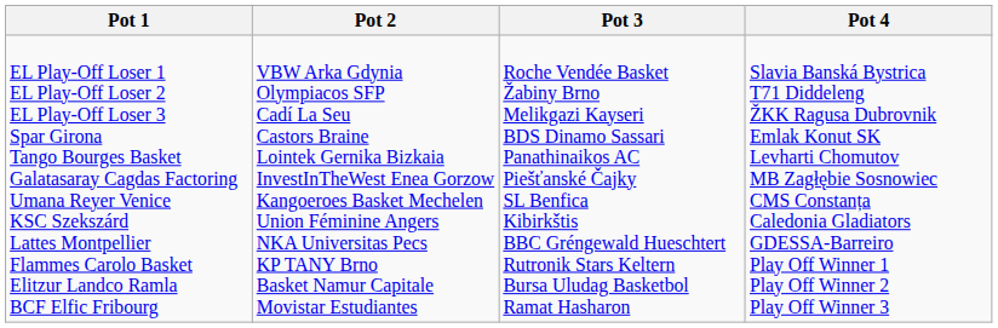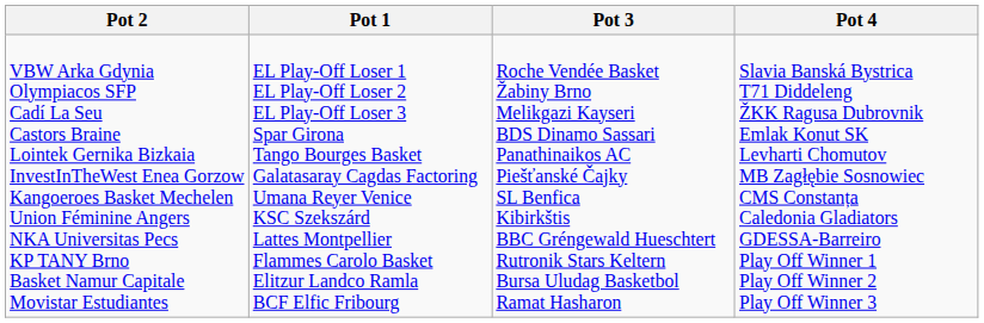columns swapped: Pot 1 <-> Pot 2
